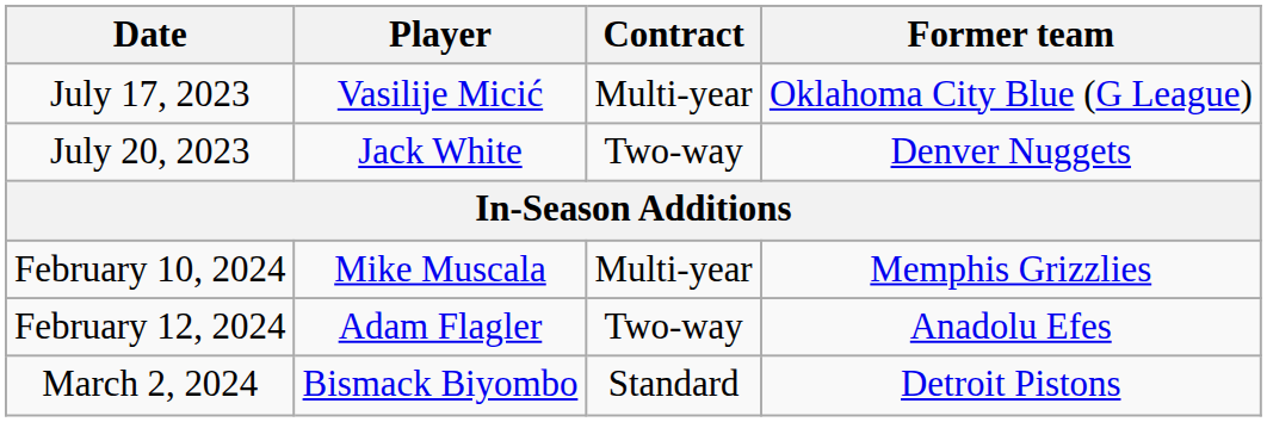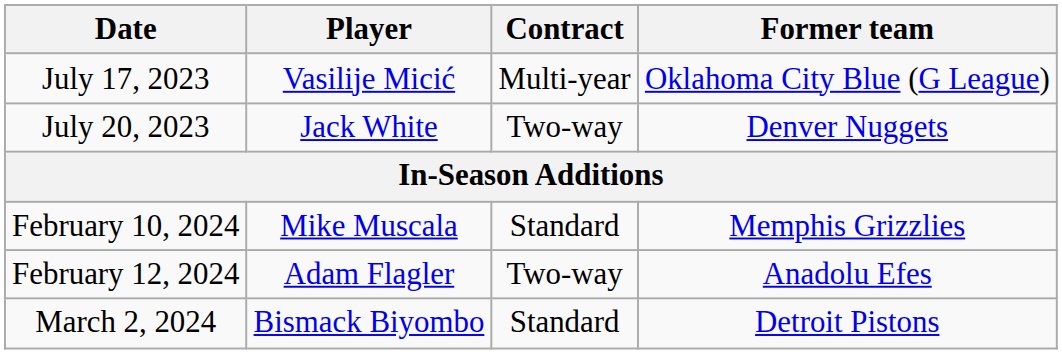February 10, 2024 | Contract: Multi-year -> Standard
